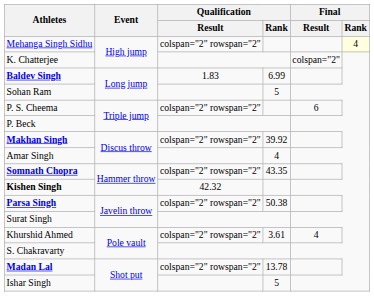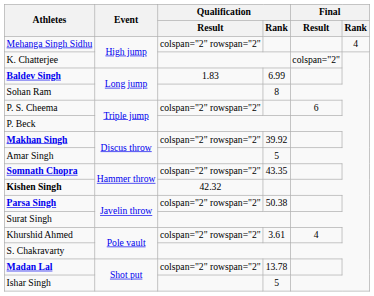Mehanga Singh Sidhu | Final / Rank: lightyellow background -> no background
Sohan Ram | Qualification / Rank: 5 -> 8
Amar Singh | Qualification / Rank: 4 -> 5
